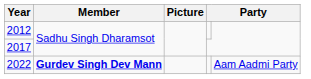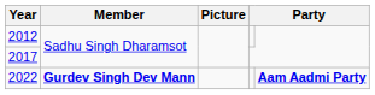2022 | column 5: normal -> bold
